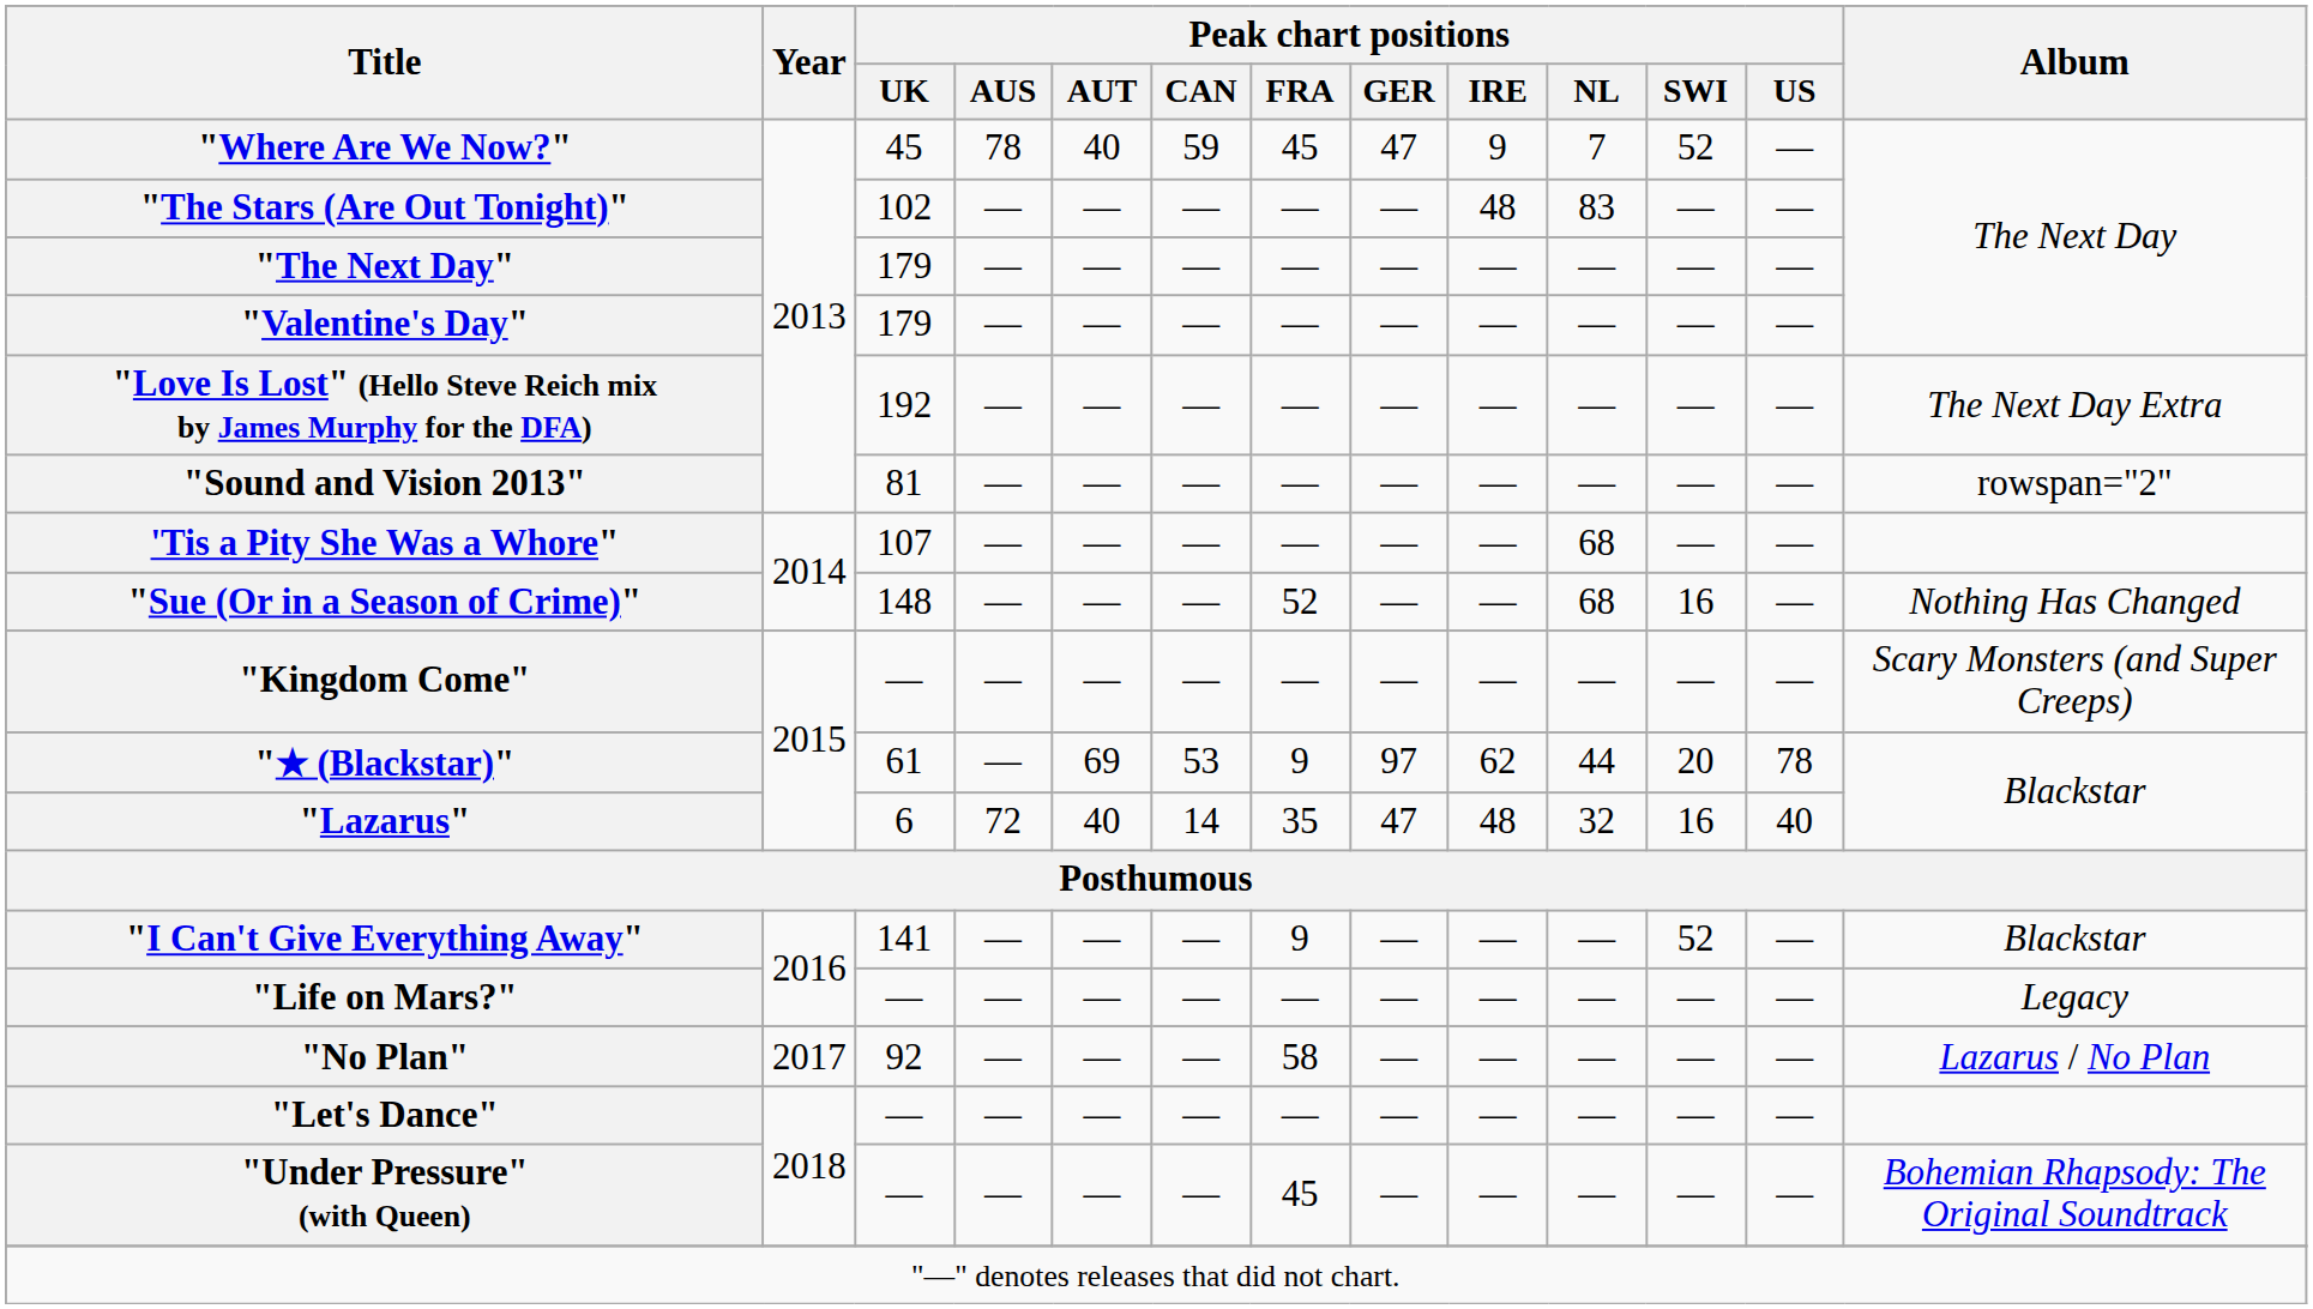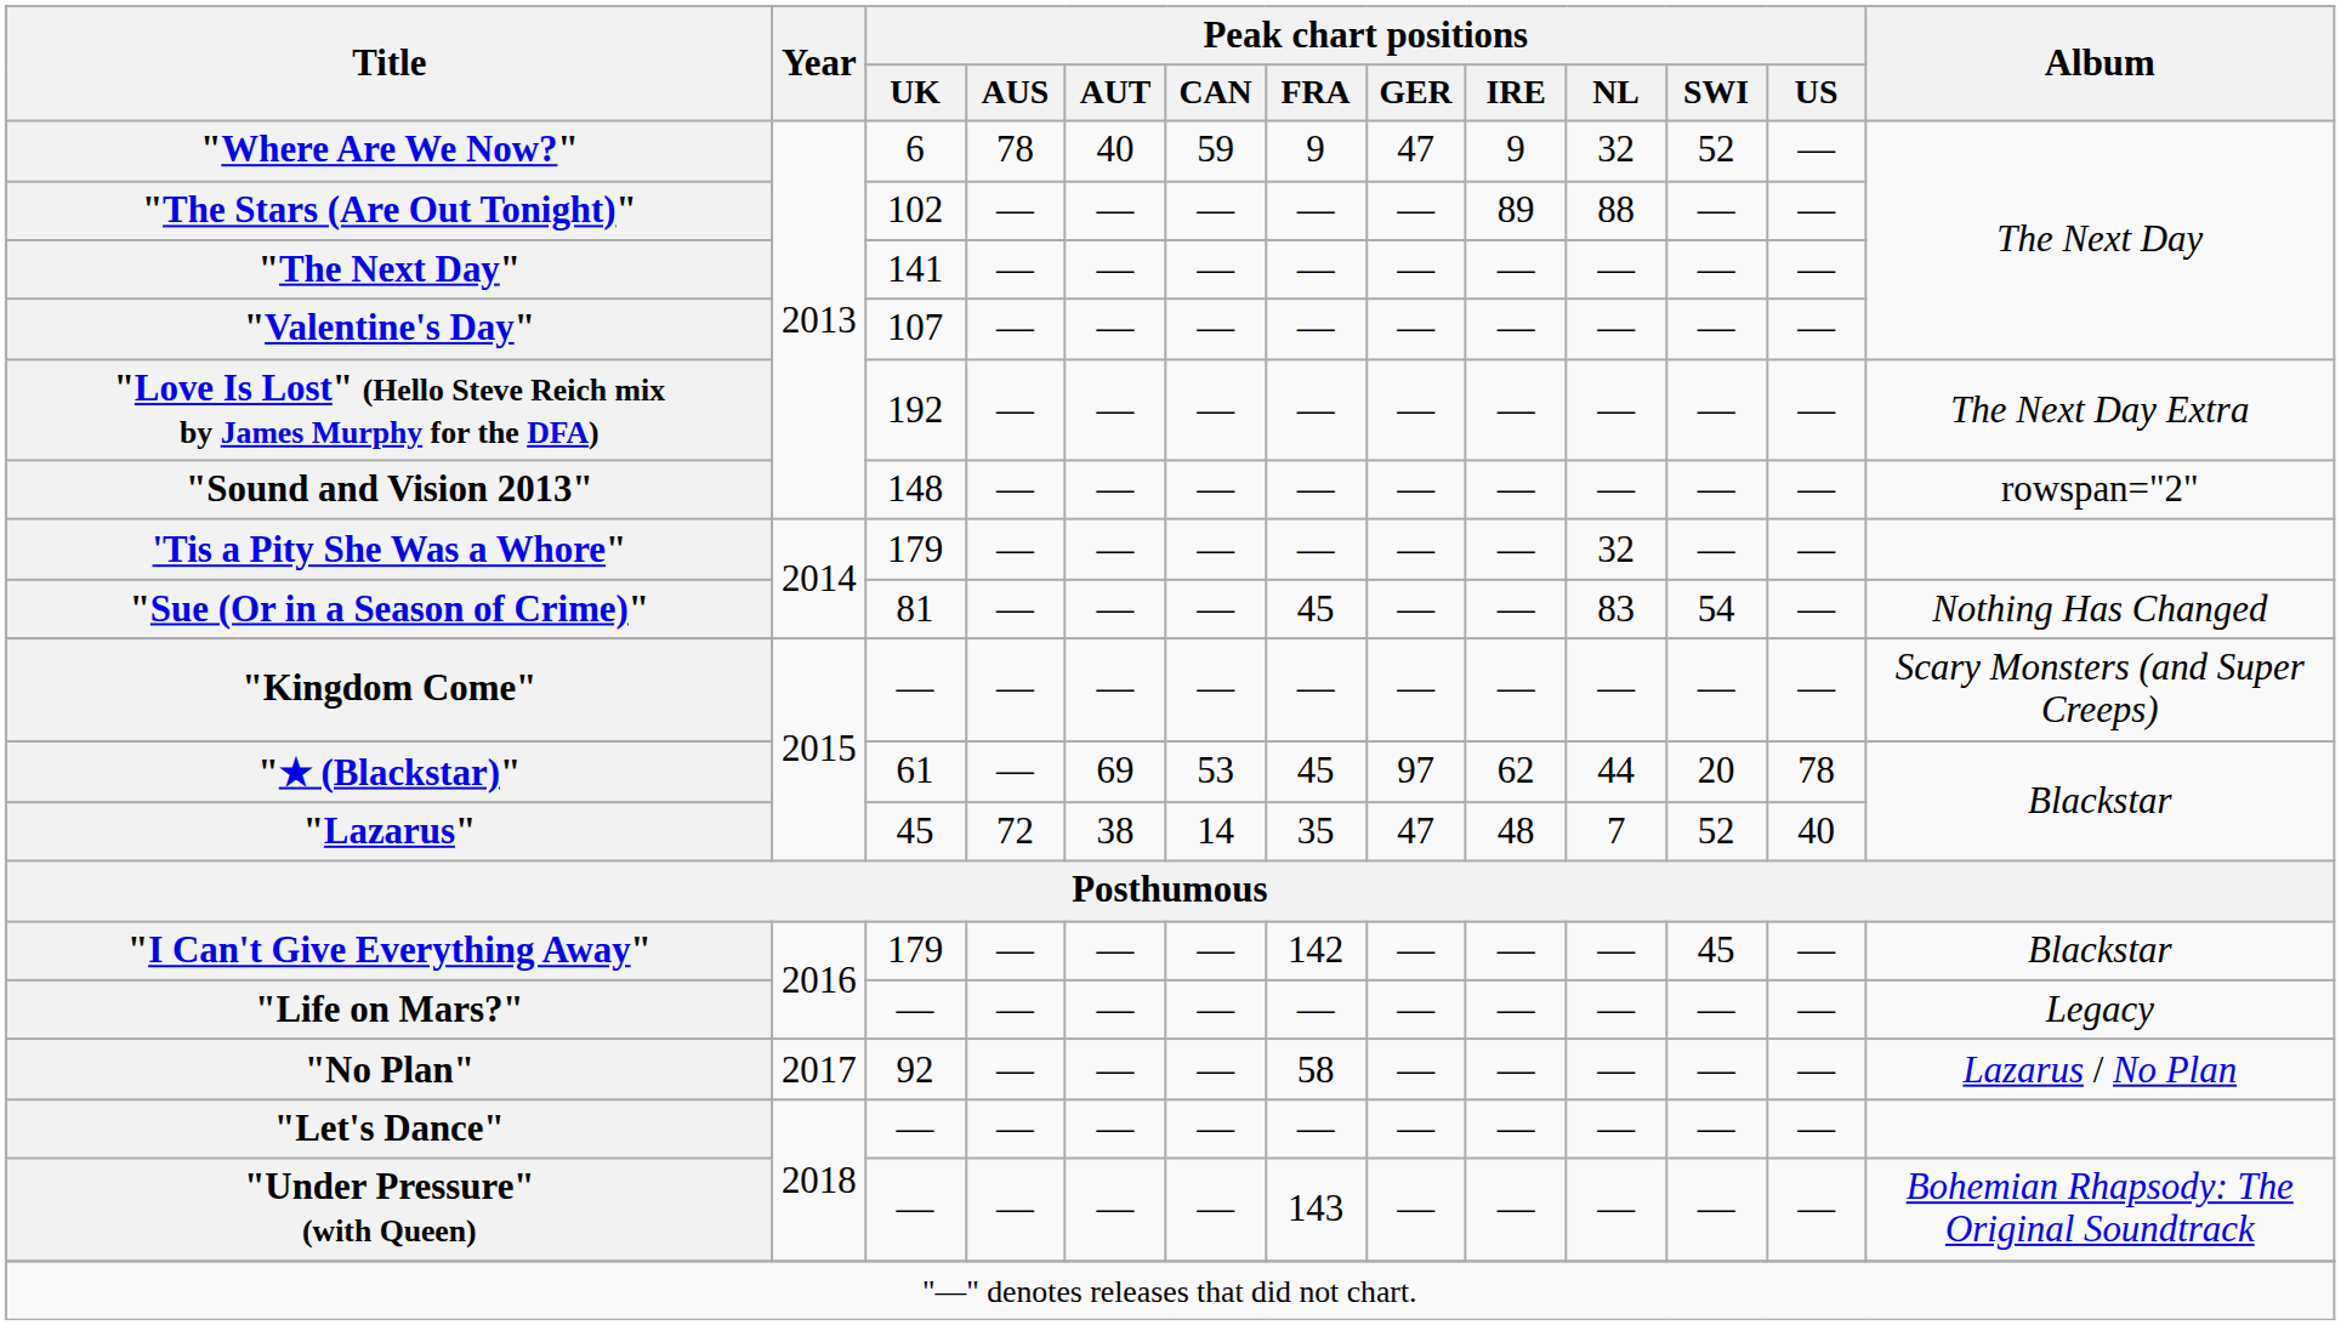"Where Are We Now?" | Peak chart positions / UK: 45 -> 6
"Where Are We Now?" | Peak chart positions / FRA: 45 -> 9
"Where Are We Now?" | Peak chart positions / NL: 7 -> 32
"The Stars (Are Out Tonight)" | Peak chart positions / IRE: 48 -> 89
"The Stars (Are Out Tonight)" | Peak chart positions / NL: 83 -> 88
"The Next Day" | Peak chart positions / UK: 179 -> 141
"Valentine's Day" | Peak chart positions / UK: 179 -> 107
"Sound and Vision 2013" | Peak chart positions / UK: 81 -> 148
'Tis a Pity She Was a Whore" | Peak chart positions / UK: 107 -> 179
'Tis a Pity She Was a Whore" | Peak chart positions / NL: 68 -> 32
"Sue (Or in a Season of Crime)" | Peak chart positions / UK: 148 -> 81
"Sue (Or in a Season of Crime)" | Peak chart positions / FRA: 52 -> 45
"Sue (Or in a Season of Crime)" | Peak chart positions / NL: 68 -> 83
"Sue (Or in a Season of Crime)" | Peak chart positions / SWI: 16 -> 54
"★ (Blackstar)" | Peak chart positions / FRA: 9 -> 45
"Lazarus" | Peak chart positions / UK: 6 -> 45
"Lazarus" | Peak chart positions / AUT: 40 -> 38
"Lazarus" | Peak chart positions / NL: 32 -> 7
"Lazarus" | Peak chart positions / SWI: 16 -> 52
"I Can't Give Everything Away" | Peak chart positions / UK: 141 -> 179
"I Can't Give Everything Away" | Peak chart positions / FRA: 9 -> 142
"I Can't Give Everything Away" | Peak chart positions / SWI: 52 -> 45
"Under Pressure" (with Queen) | Peak chart positions / FRA: 45 -> 143
